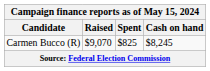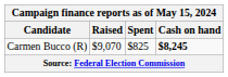Carmen Bucco (R) | Cash on hand: normal -> bold
